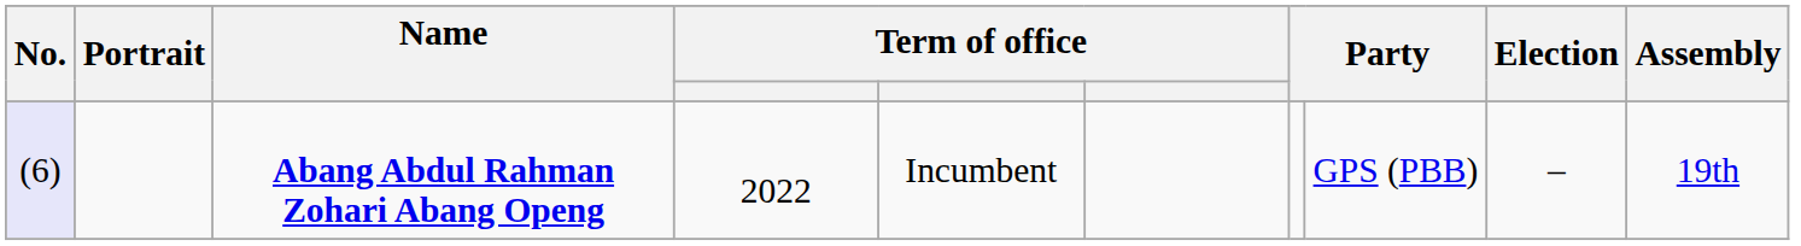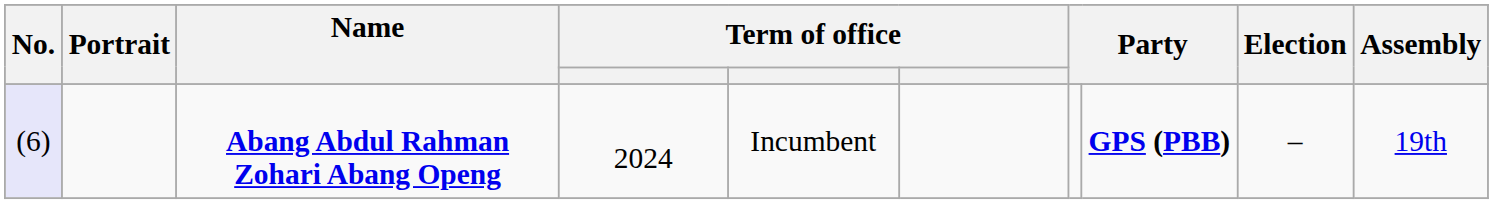Abang Abdul Rahman Zohari Abang Openg | column 4: 2022 -> 2024
Abang Abdul Rahman Zohari Abang Openg | column 8: normal -> bold
